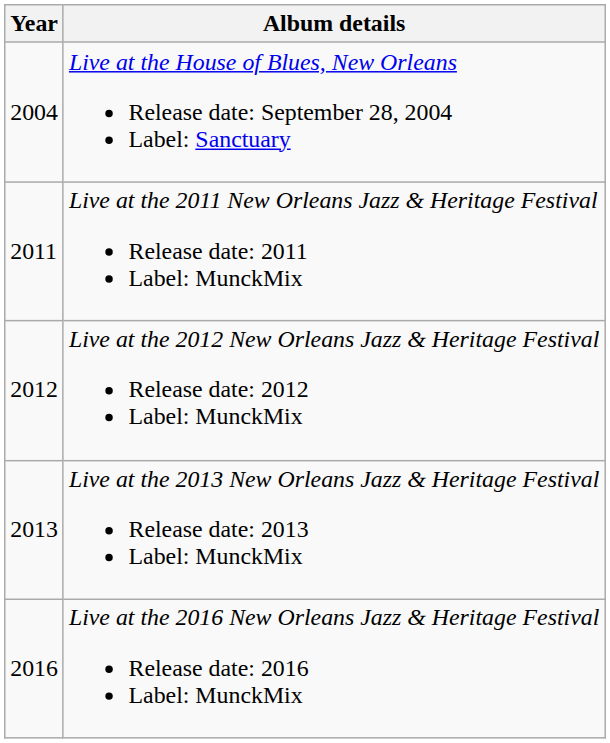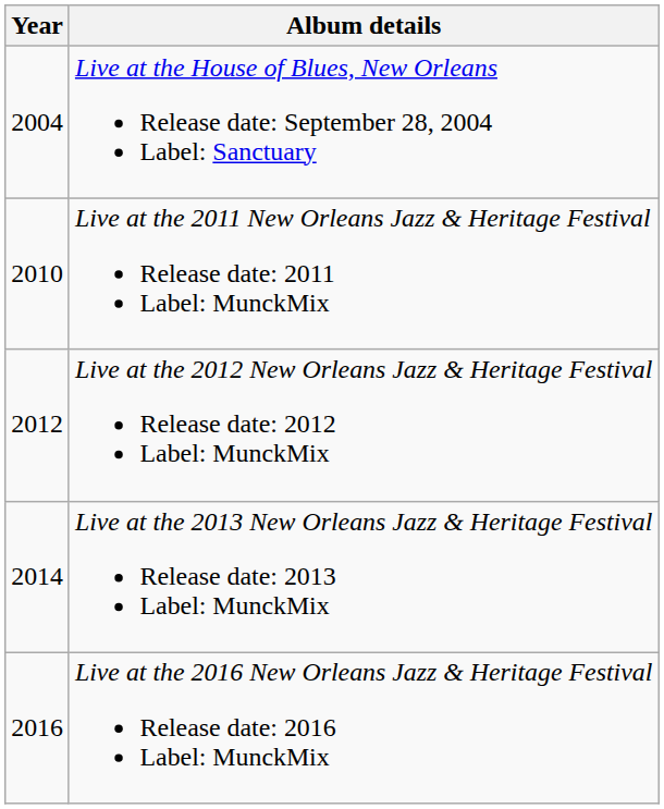row 3 | Year: 2011 -> 2010
row 5 | Year: 2013 -> 2014
